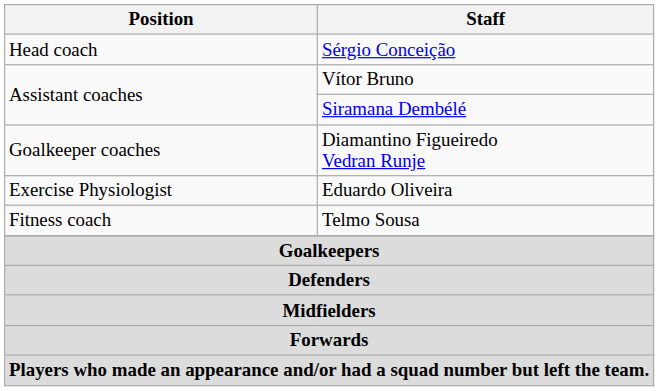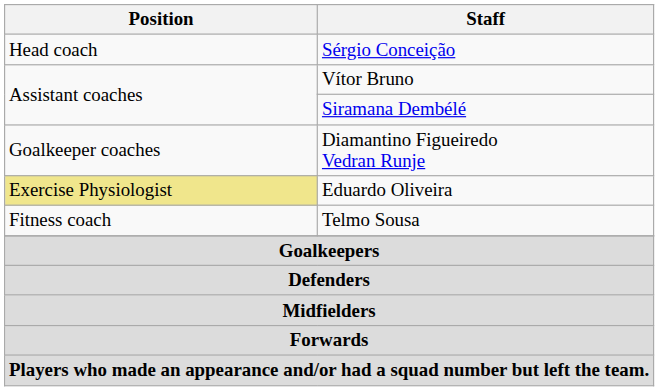Eduardo Oliveira | Position: no background -> khaki background
